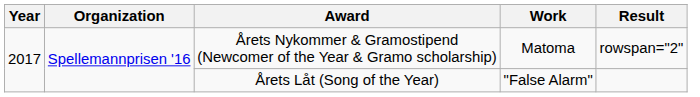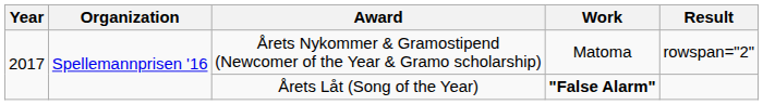Årets Låt (Song of the Year) | Work: normal -> bold
